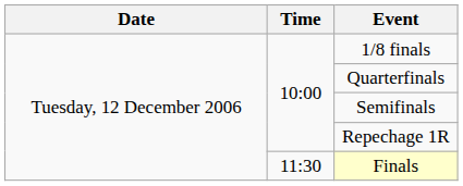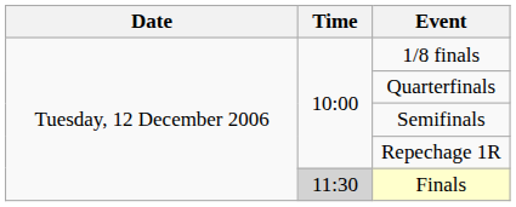Finals | Time: no background -> lightgrey background
